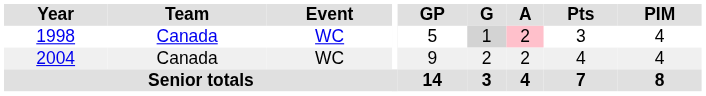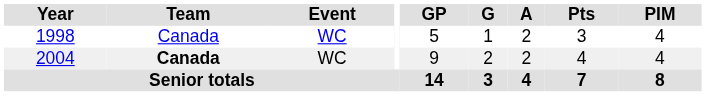1998 | G: lightgrey background -> no background
1998 | A: pink background -> no background
2004 | Team: normal -> bold
